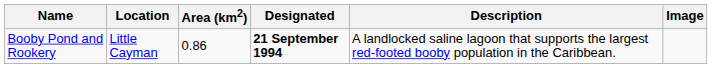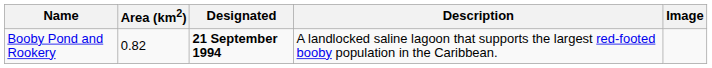- column: Location | Little Cayman
Booby Pond and Rookery | Area (km2): 0.86 -> 0.82
